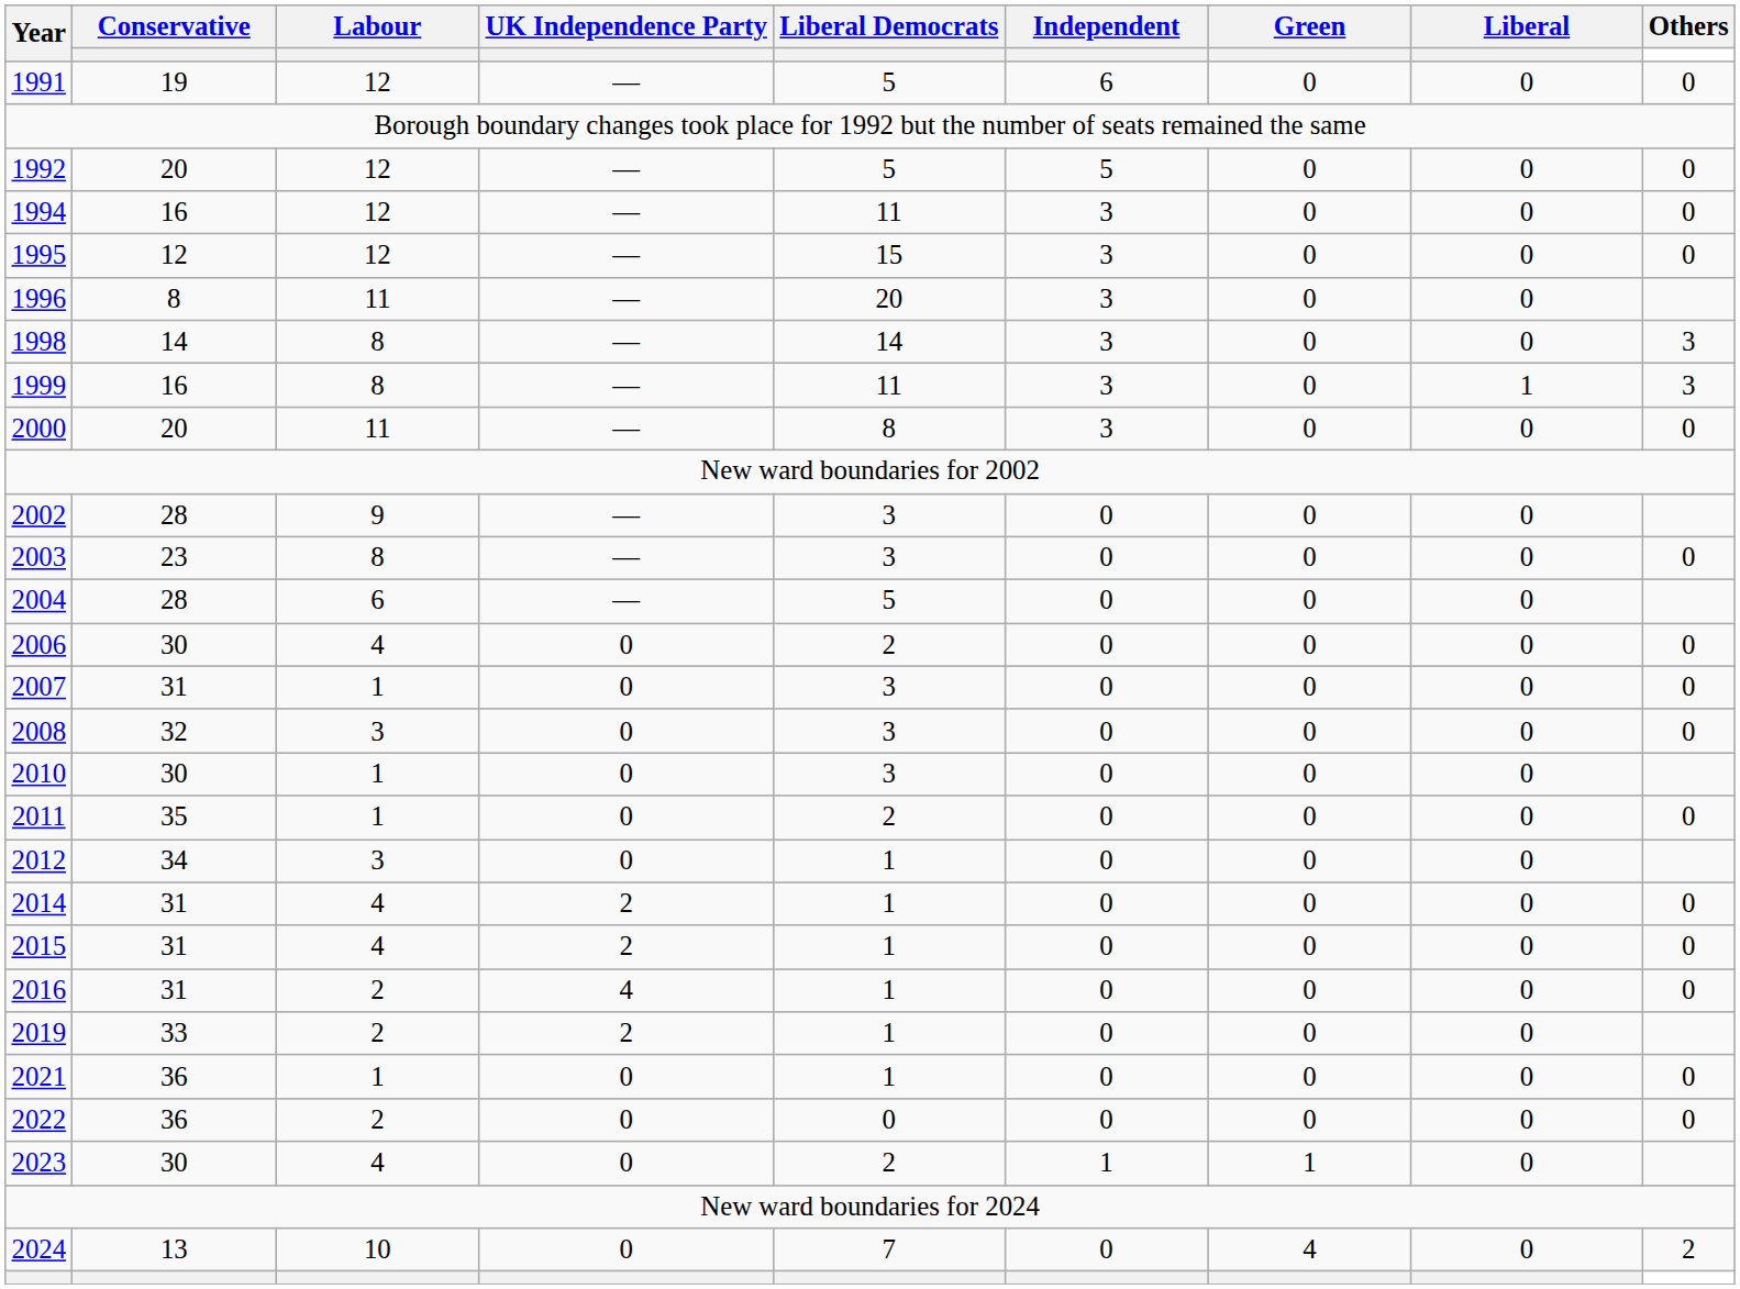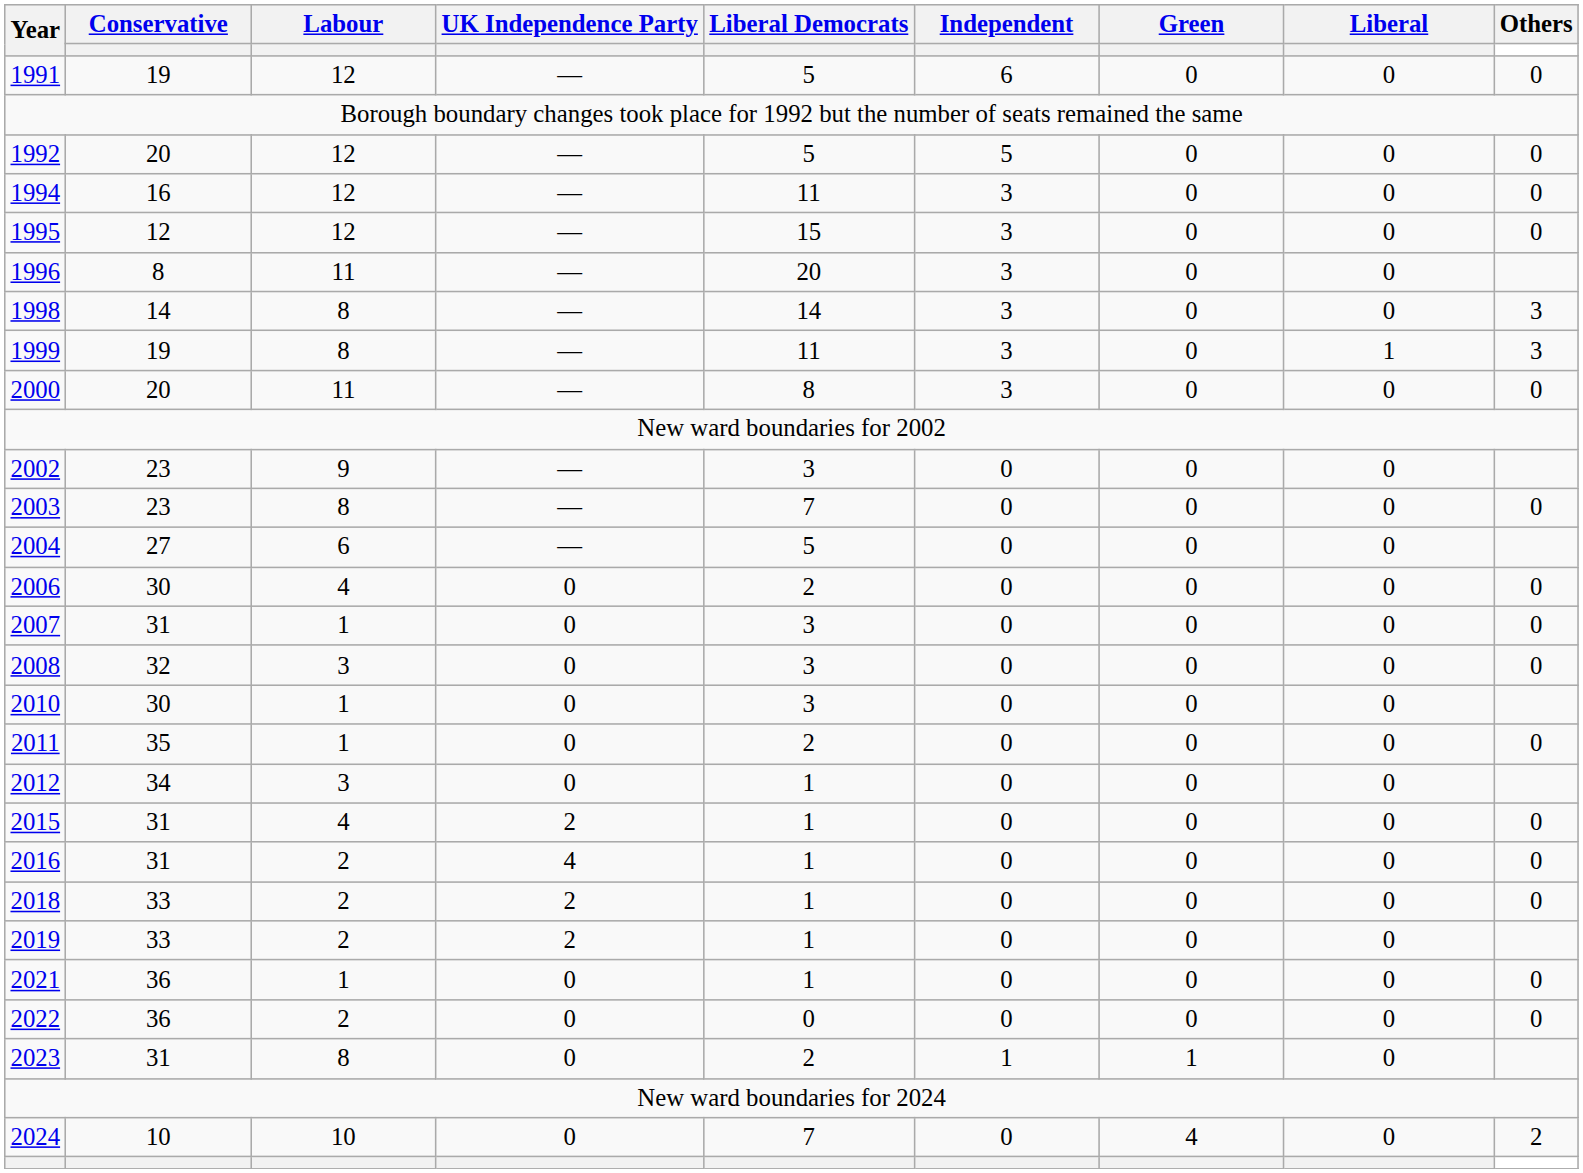1999 | Conservative: 16 -> 19
2002 | Conservative: 28 -> 23
2003 | Liberal Democrats: 3 -> 7
2004 | Conservative: 28 -> 27
- row: 2014 | 31 | 4 | 2 | 1 | 0 | 0 | 0 | 0
+ row: 2018 | 33 | 2 | 2 | 1 | 0 | 0 | 0 | 0
2023 | Conservative: 30 -> 31
2023 | Labour: 4 -> 8
2024 | Conservative: 13 -> 10
